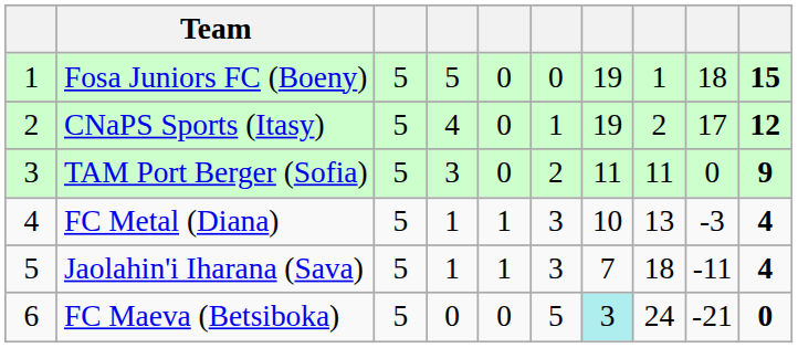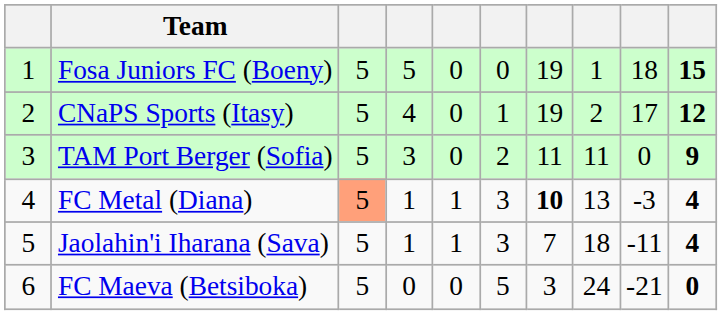FC Metal (Diana) | column 3: no background -> lightsalmon background
FC Metal (Diana) | column 7: normal -> bold
FC Maeva (Betsiboka) | column 7: paleturquoise background -> no background
